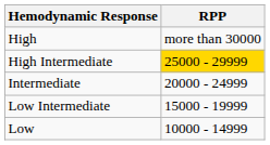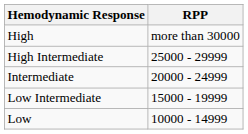High Intermediate | RPP: gold background -> no background
